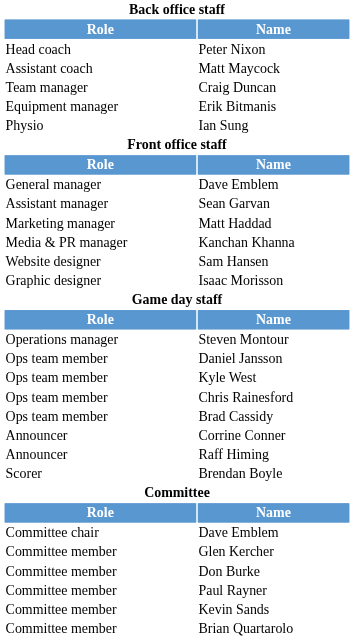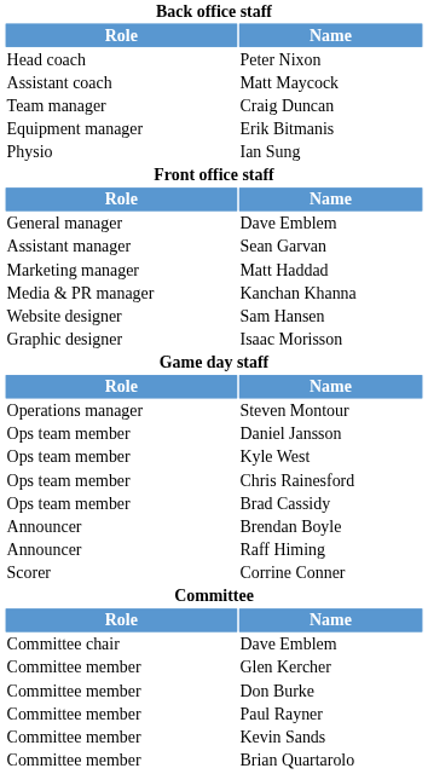row 23 | Name: Corrine Conner -> Brendan Boyle
row 25 | Name: Brendan Boyle -> Corrine Conner
